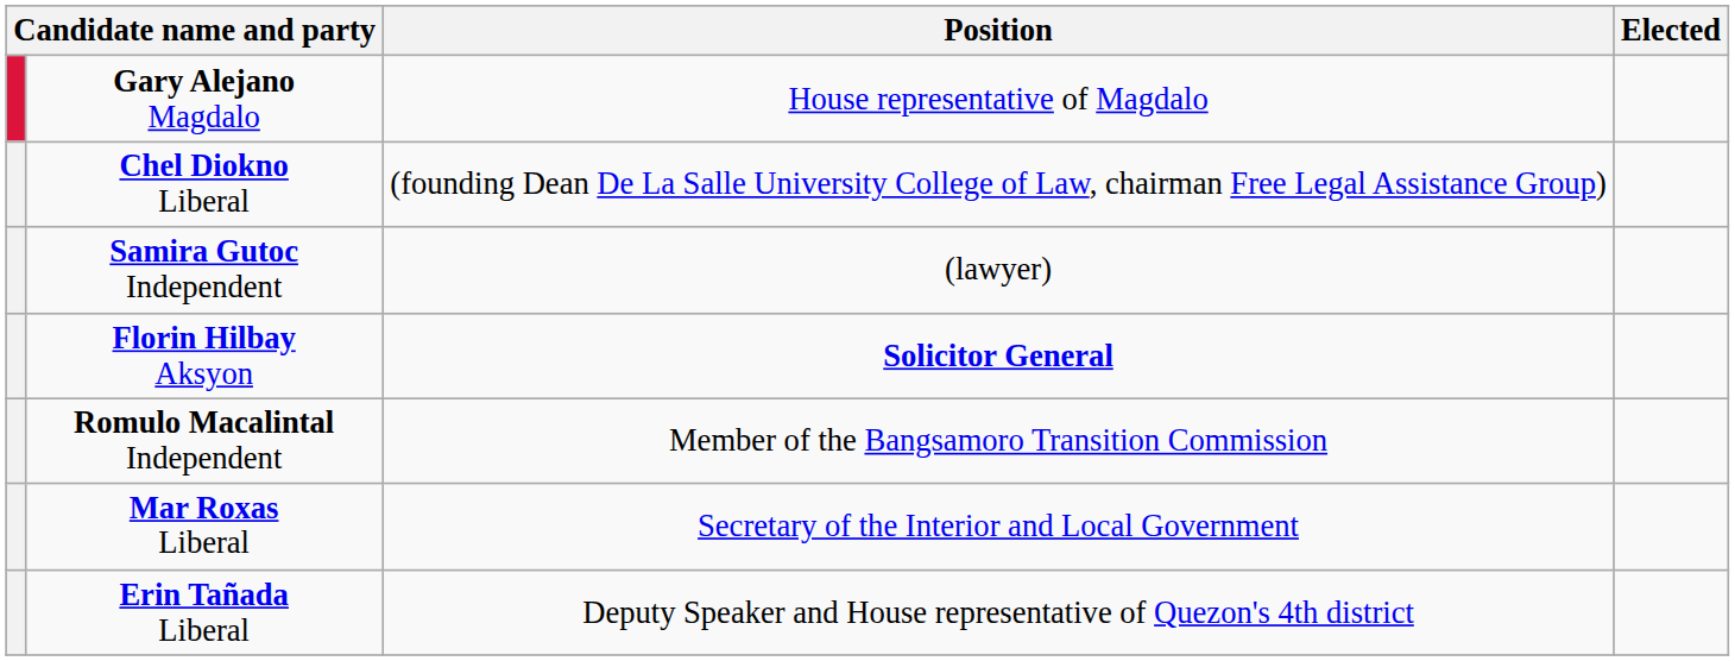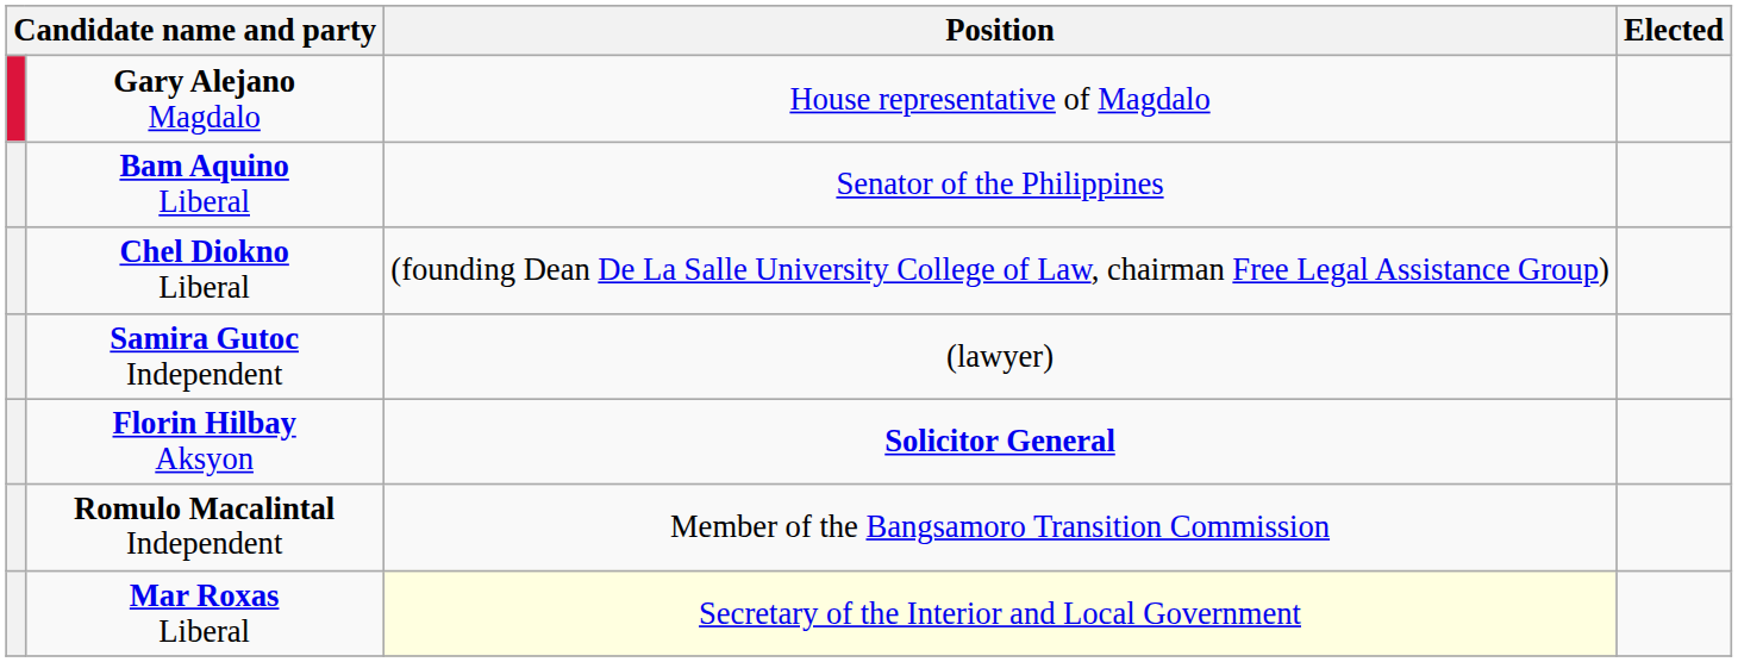+ row: Bam Aquino Liberal | Senator of the Philippines
Mar Roxas Liberal | Position: no background -> lightyellow background
- row: Erin Tañada Liberal | Deputy Speaker and House representative of Quezon's 4th district
